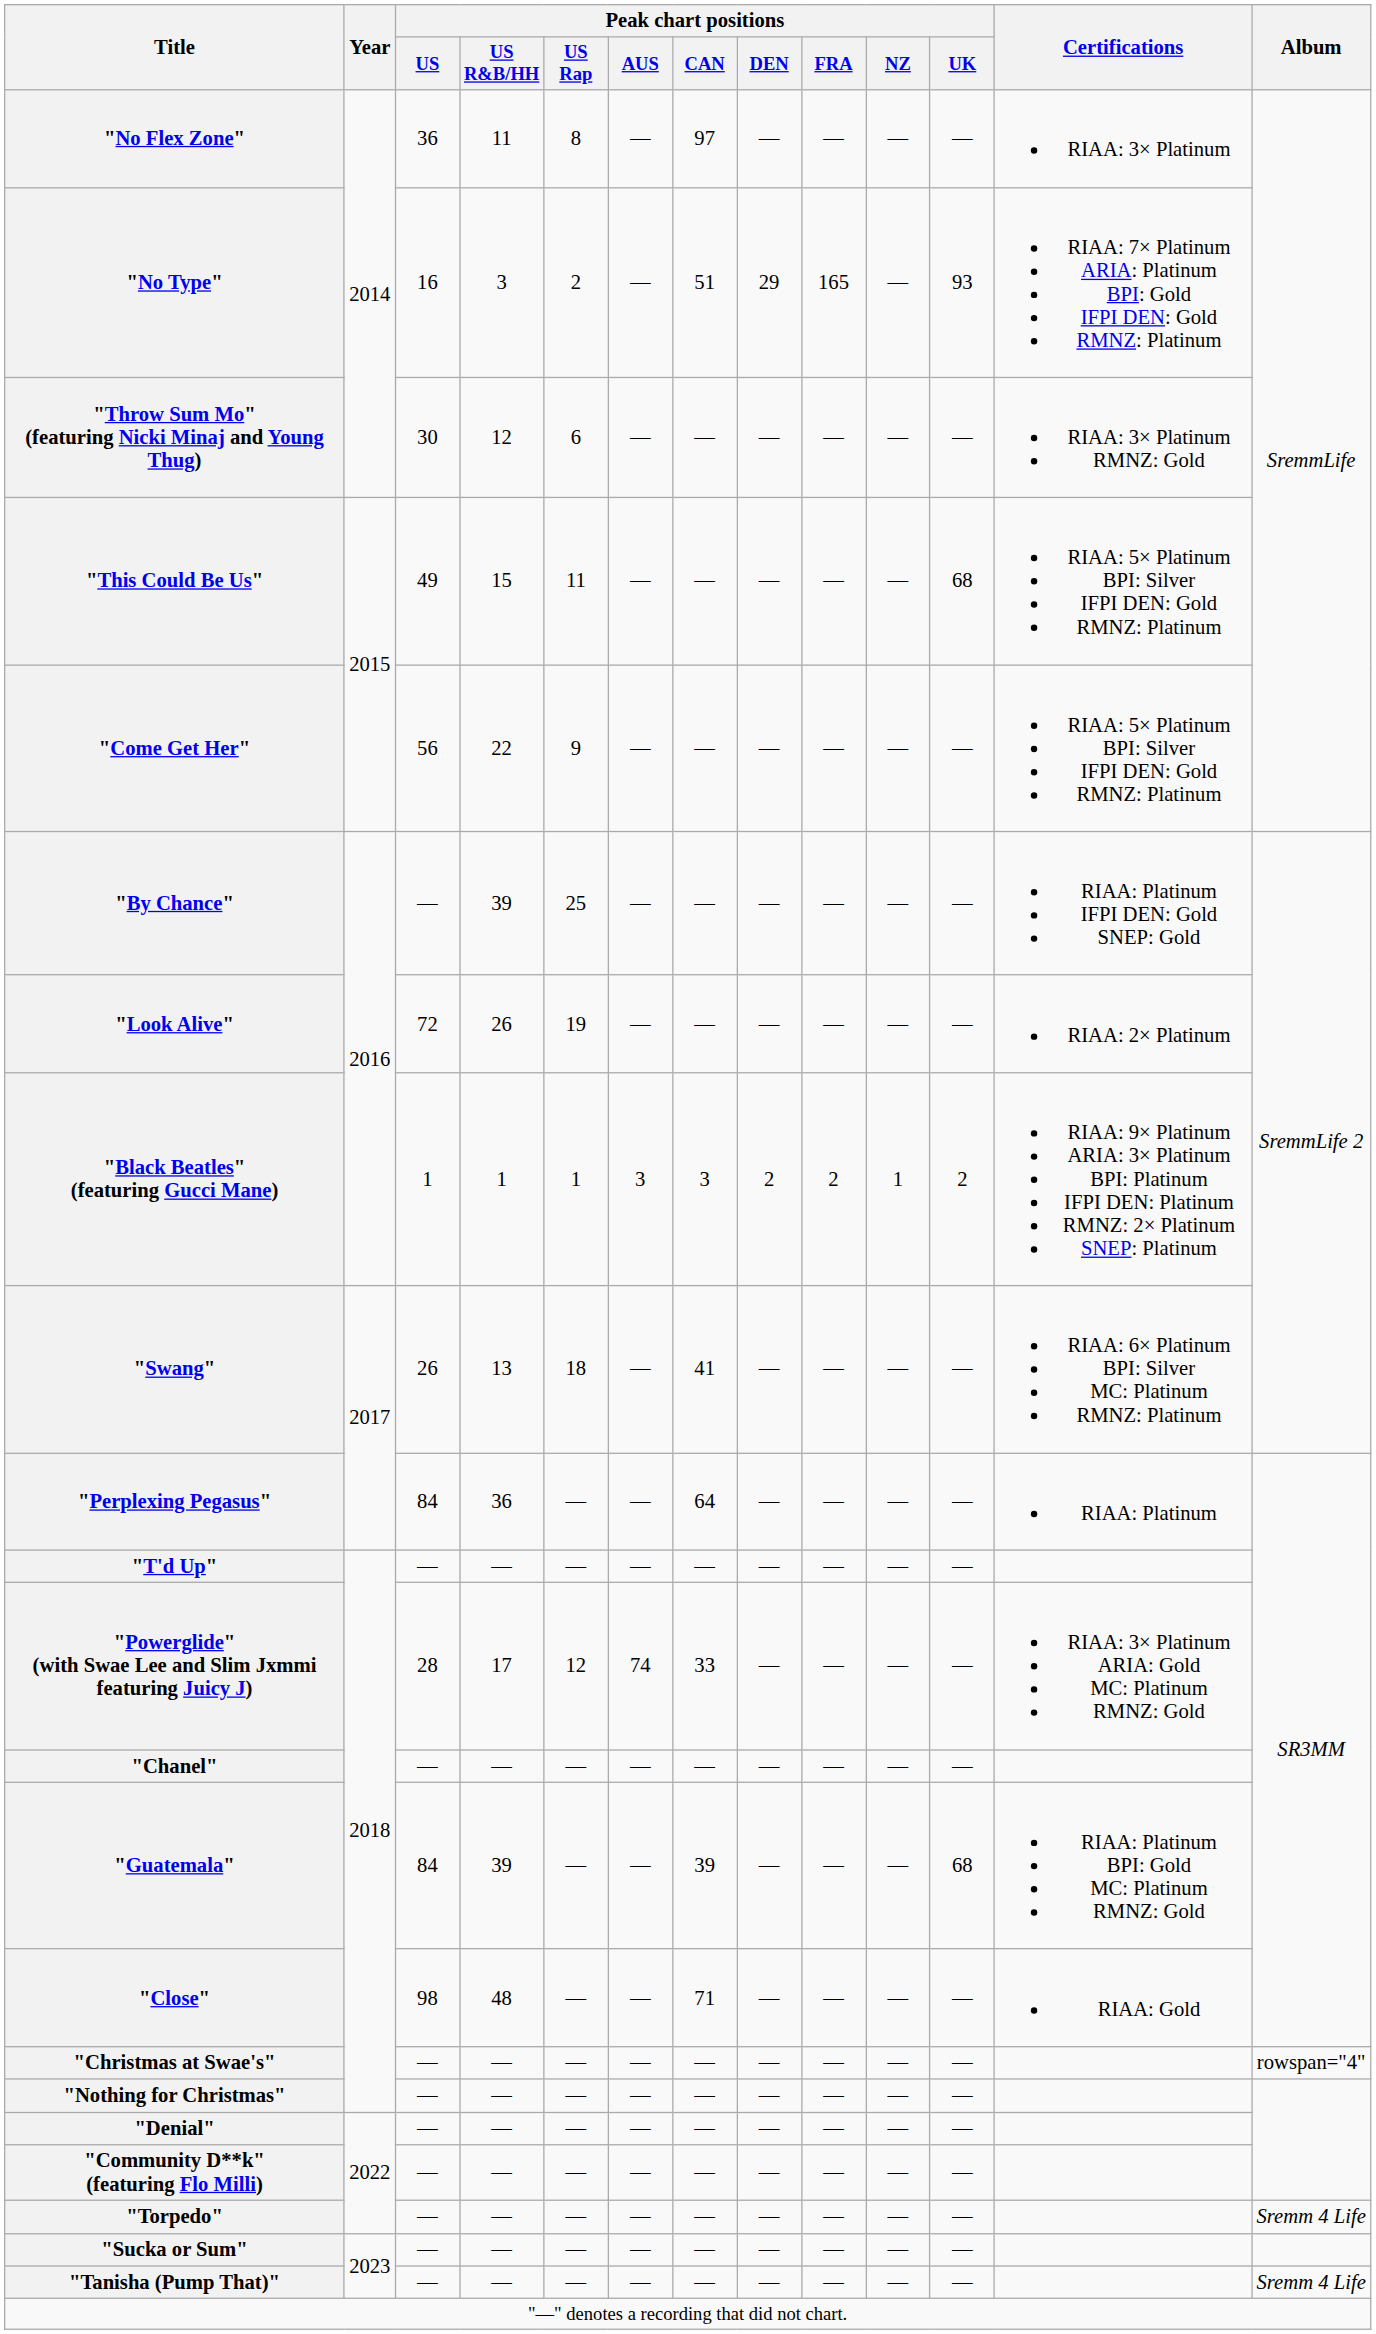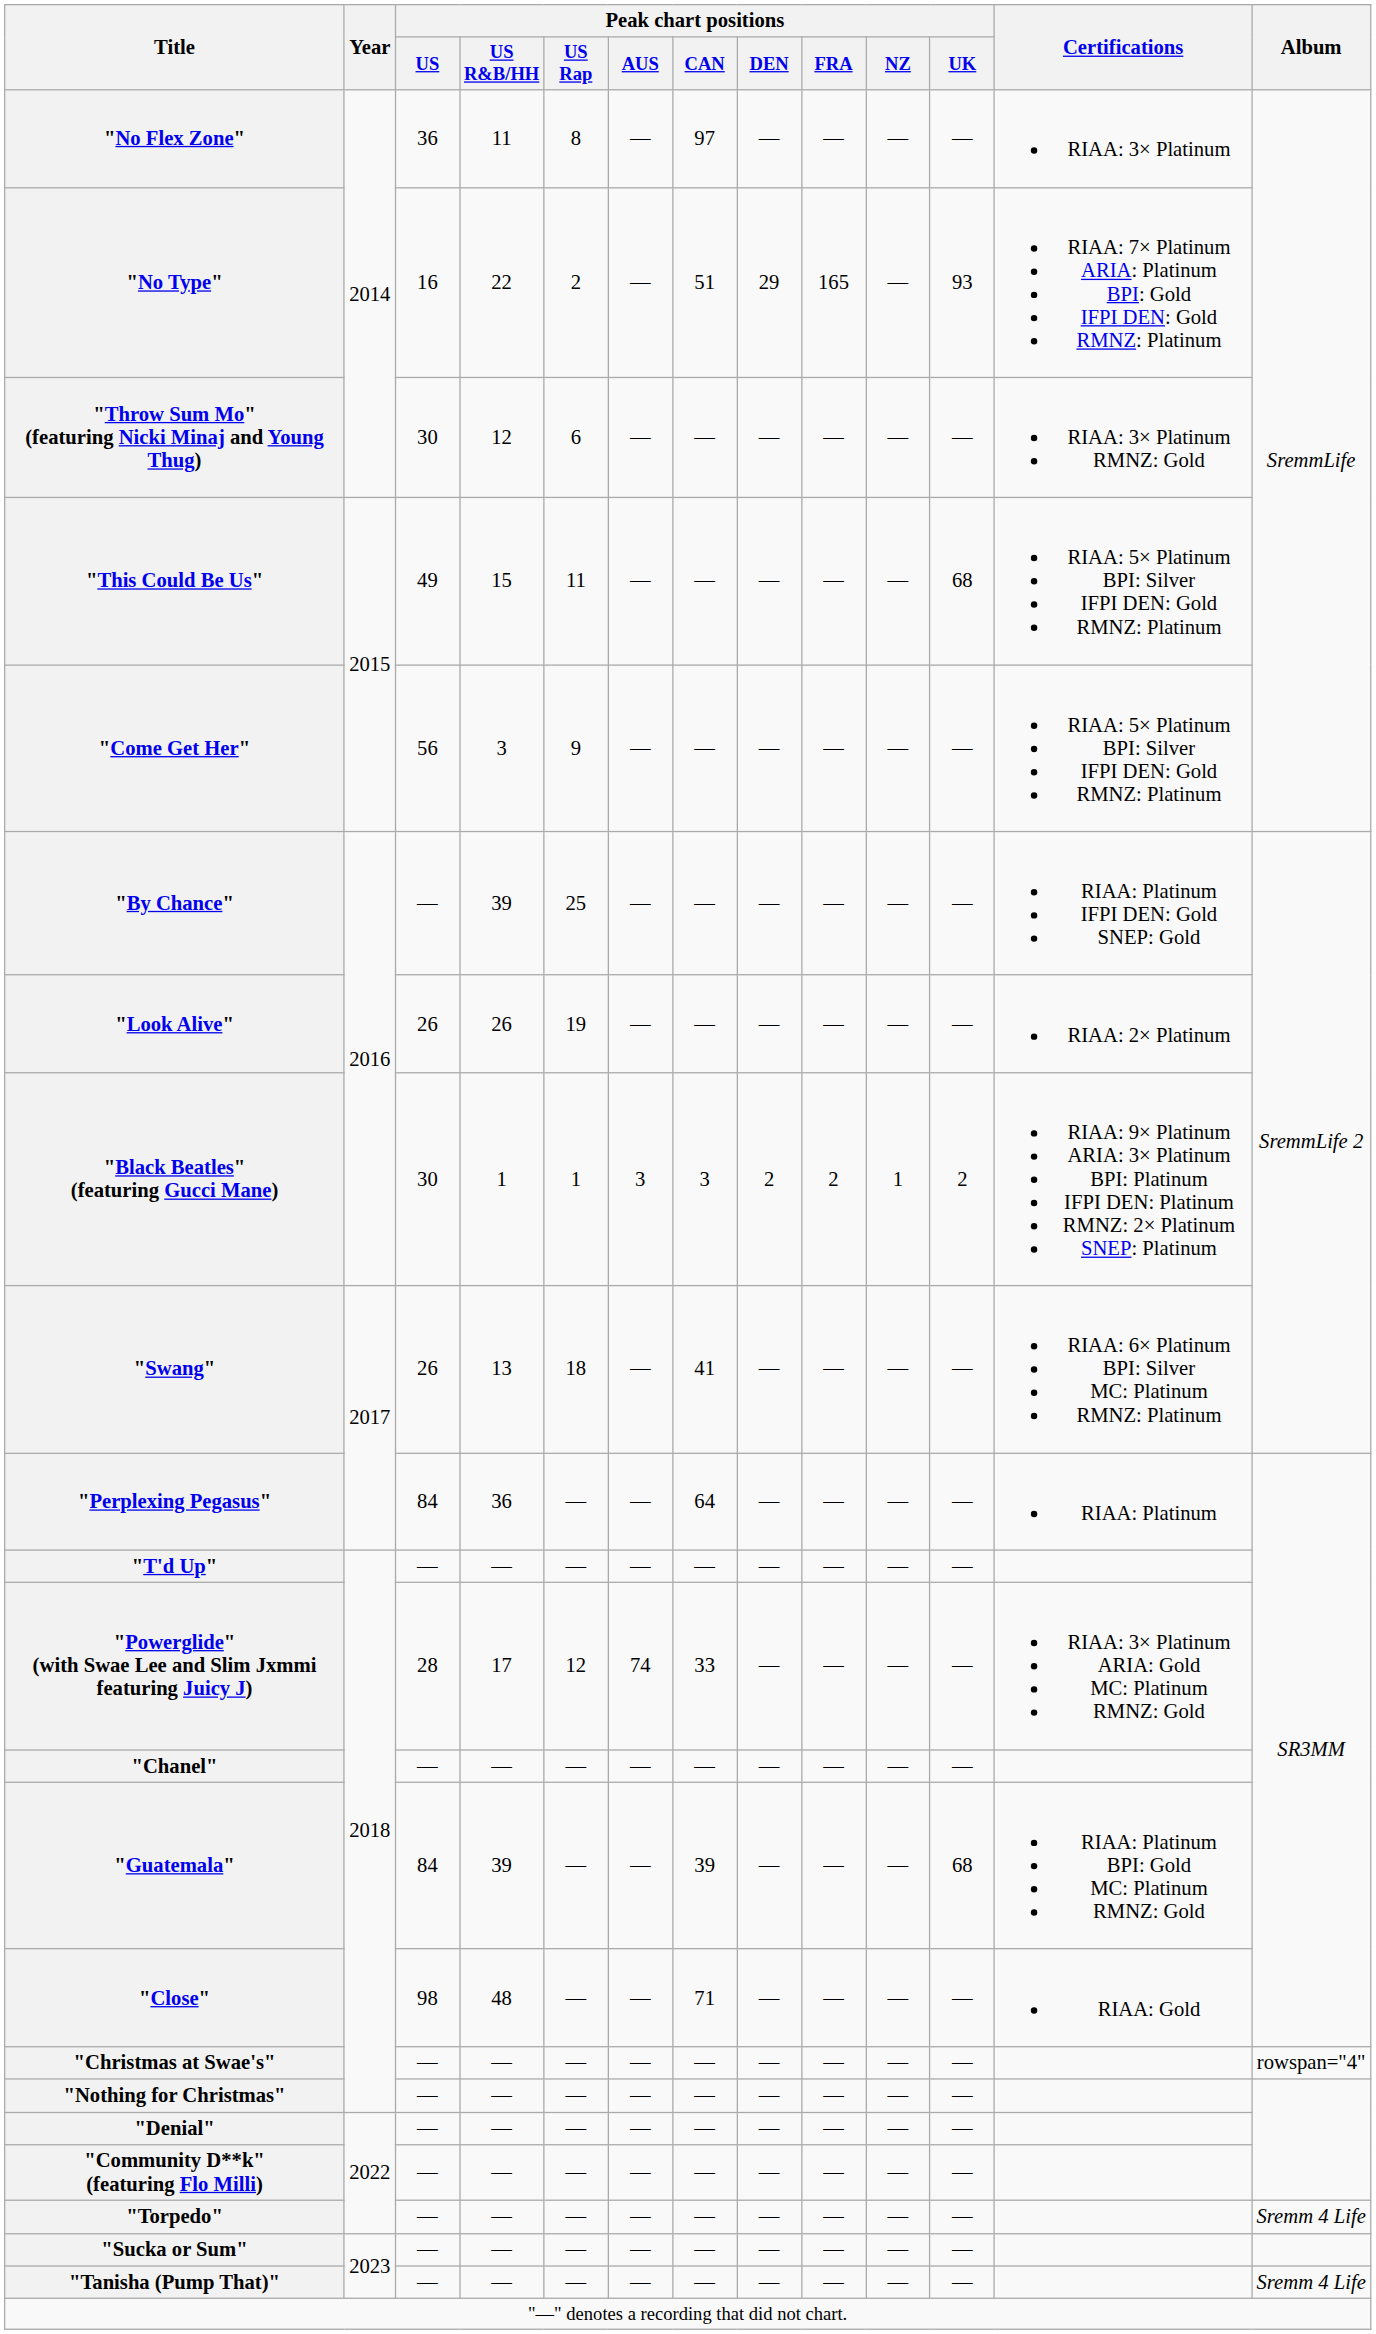"No Type" | Peak chart positions / US R&B/HH: 3 -> 22
"Come Get Her" | Peak chart positions / US R&B/HH: 22 -> 3
"Look Alive" | Peak chart positions / US: 72 -> 26
"Black Beatles" (featuring Gucci Mane) | Peak chart positions / US: 1 -> 30
